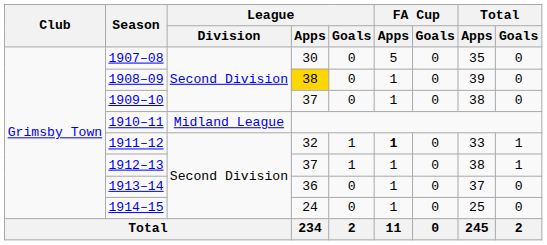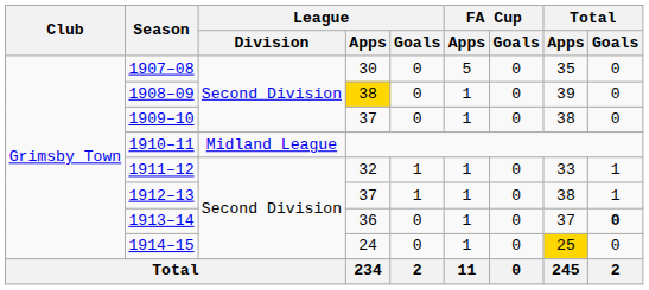1911–12 | FA Cup / Apps: bold -> normal
1913–14 | Total / Goals: normal -> bold
1914–15 | Total / Apps: no background -> gold background
